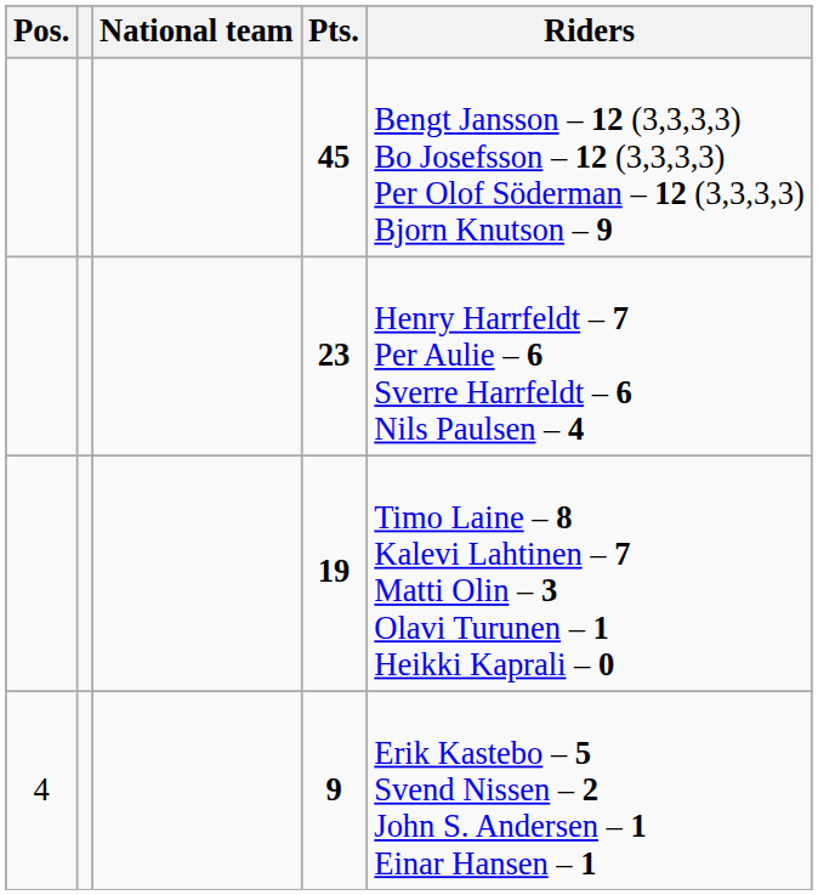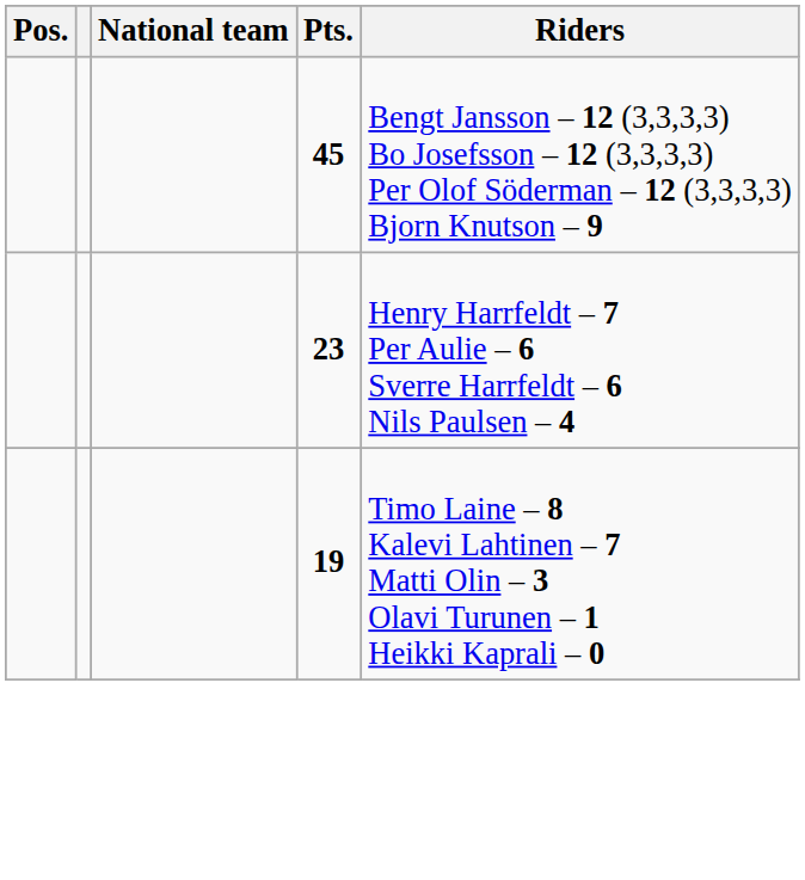- row: 4 | 9 | Erik Kastebo – 5 Svend Nissen – 2 John S. Andersen – 1 Einar Hansen – 1
